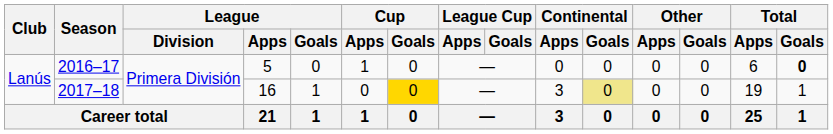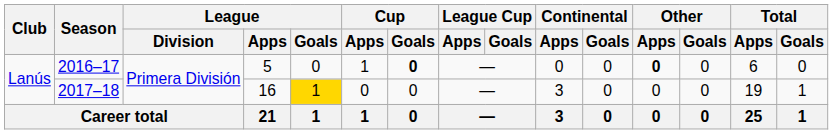2016–17 | Cup / Goals: normal -> bold
2016–17 | Other / Apps: normal -> bold
2016–17 | Total / Goals: bold -> normal
2017–18 | League / Goals: no background -> gold background
2017–18 | Cup / Goals: gold background -> no background
2017–18 | Continental / Goals: khaki background -> no background
